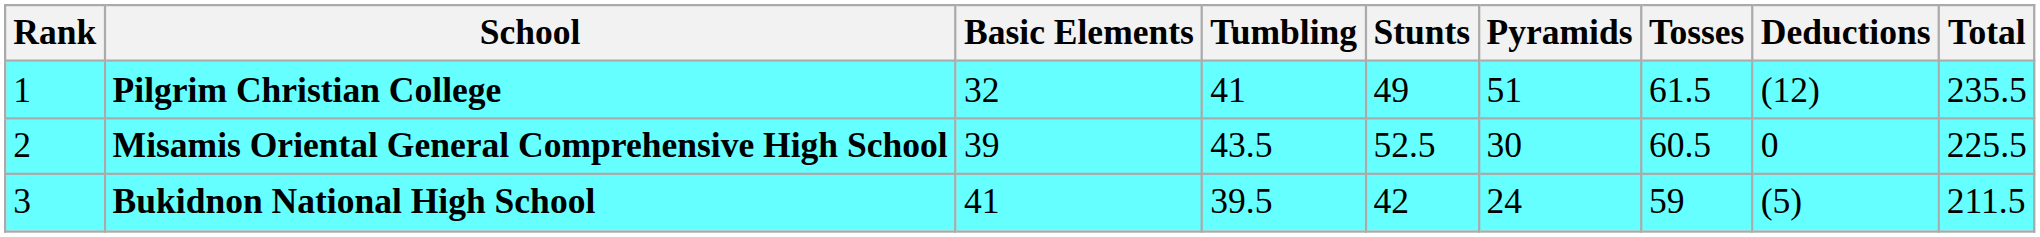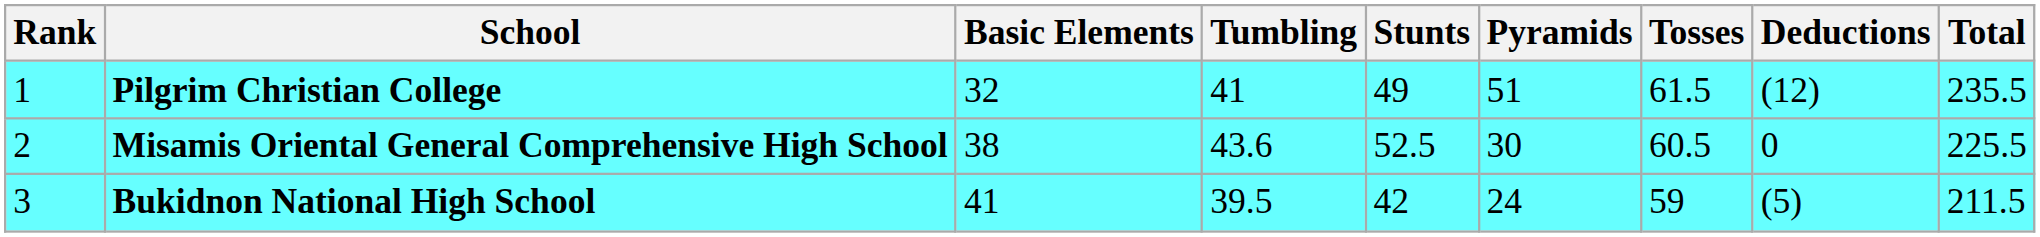Misamis Oriental General Comprehensive High School | Basic Elements: 39 -> 38
Misamis Oriental General Comprehensive High School | Tumbling: 43.5 -> 43.6
